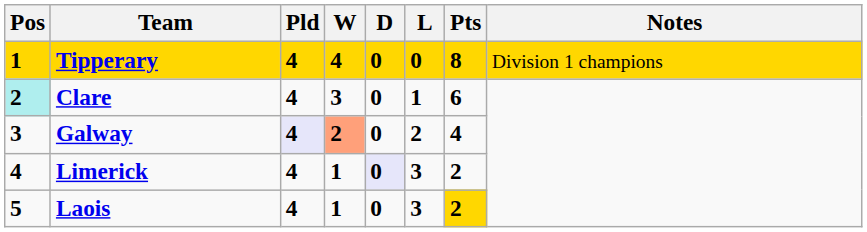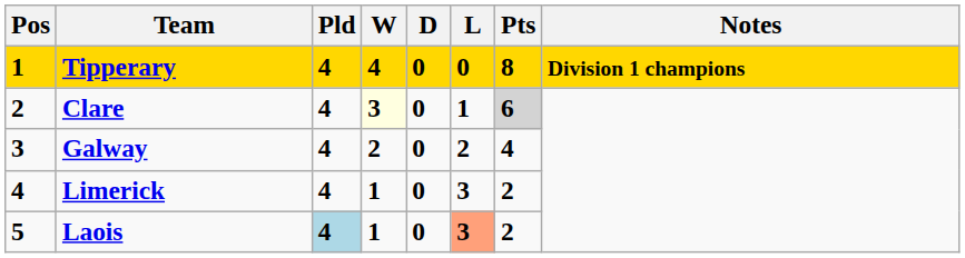Tipperary | Notes: normal -> bold
Clare | Pos: paleturquoise background -> no background
Clare | W: no background -> lightyellow background
Clare | Pts: no background -> lightgrey background
Galway | Pld: lavender background -> no background
Galway | W: lightsalmon background -> no background
Limerick | D: lavender background -> no background
Laois | Pld: no background -> lightblue background
Laois | L: no background -> lightsalmon background
Laois | Pts: gold background -> no background
